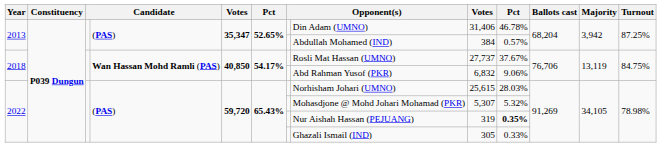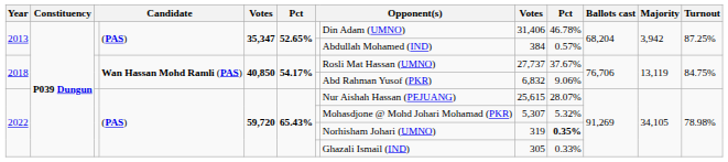row 6 | column 8: Norhisham Johari (UMNO) -> Nur Aishah Hassan (PEJUANG)
row 6 | column 10: 28.03% -> 28.07%
row 8 | column 8: Nur Aishah Hassan (PEJUANG) -> Norhisham Johari (UMNO)
